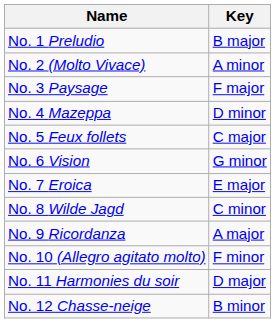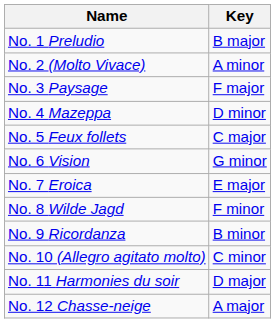No. 8 Wilde Jagd | Key: C minor -> F minor
No. 9 Ricordanza | Key: A major -> B minor
No. 10 (Allegro agitato molto) | Key: F minor -> C minor
No. 12 Chasse-neige | Key: B minor -> A major
